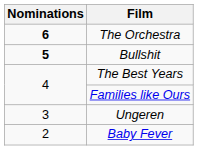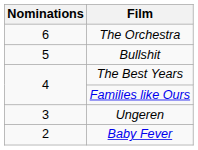The Orchestra | Nominations: bold -> normal
Bullshit | Nominations: bold -> normal
